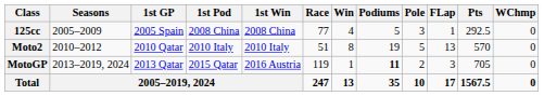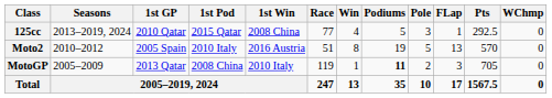125cc | Seasons: 2005–2009 -> 2013–2019, 2024
125cc | 1st GP: 2005 Spain -> 2010 Qatar
125cc | 1st Pod: 2008 China -> 2015 Qatar
Moto2 | 1st GP: 2010 Qatar -> 2005 Spain
Moto2 | 1st Win: 2010 Italy -> 2016 Austria
MotoGP | Seasons: 2013–2019, 2024 -> 2005–2009
MotoGP | 1st Pod: 2015 Qatar -> 2008 China
MotoGP | 1st Win: 2016 Austria -> 2010 Italy
